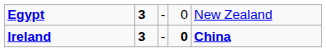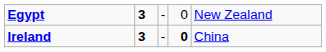Ireland | column 5: bold -> normal
